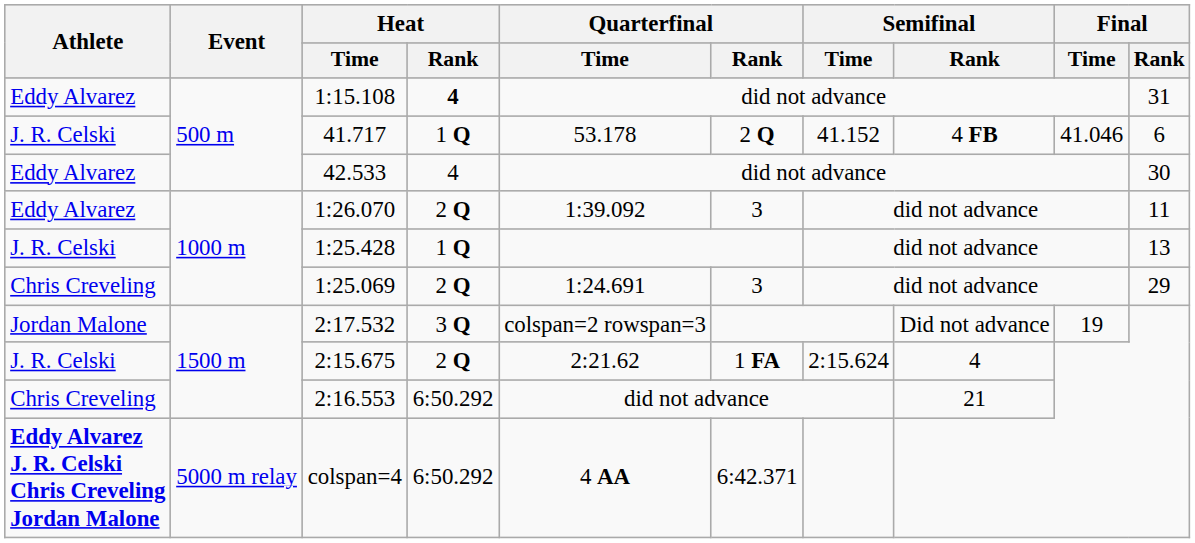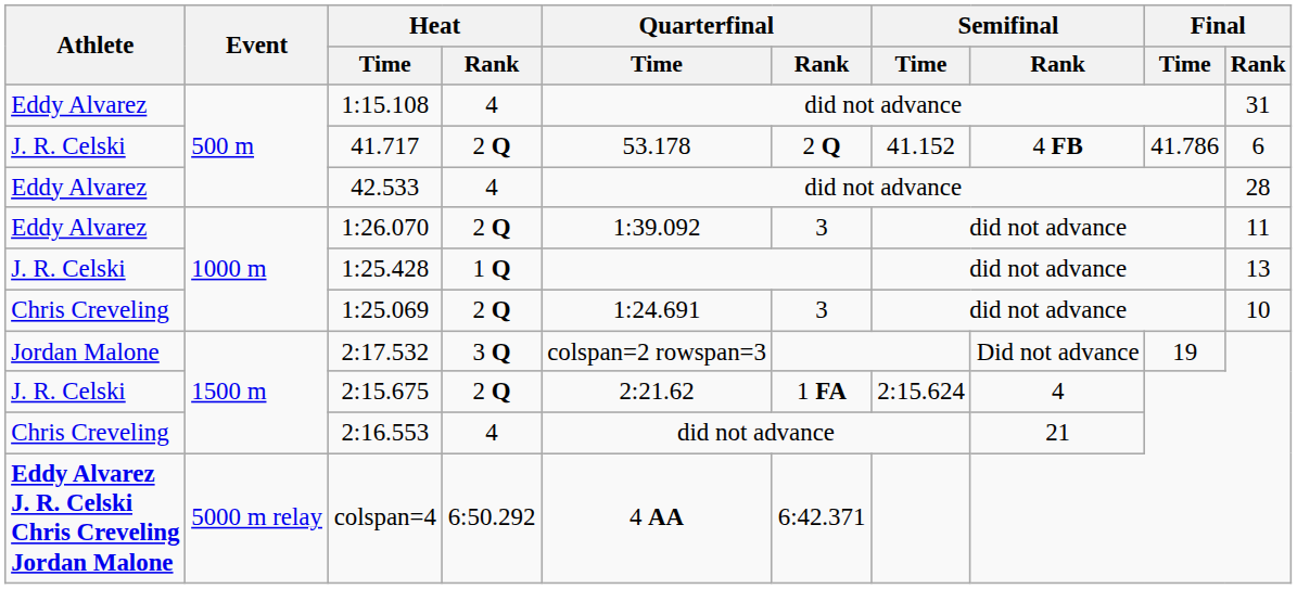1:15.108 | Heat / Rank: bold -> normal
41.717 | Heat / Rank: 1 Q -> 2 Q
41.717 | Final / Time: 41.046 -> 41.786
42.533 | Final / Rank: 30 -> 28
1:25.069 | Final / Rank: 29 -> 10
2:16.553 | Heat / Rank: 6:50.292 -> 4
